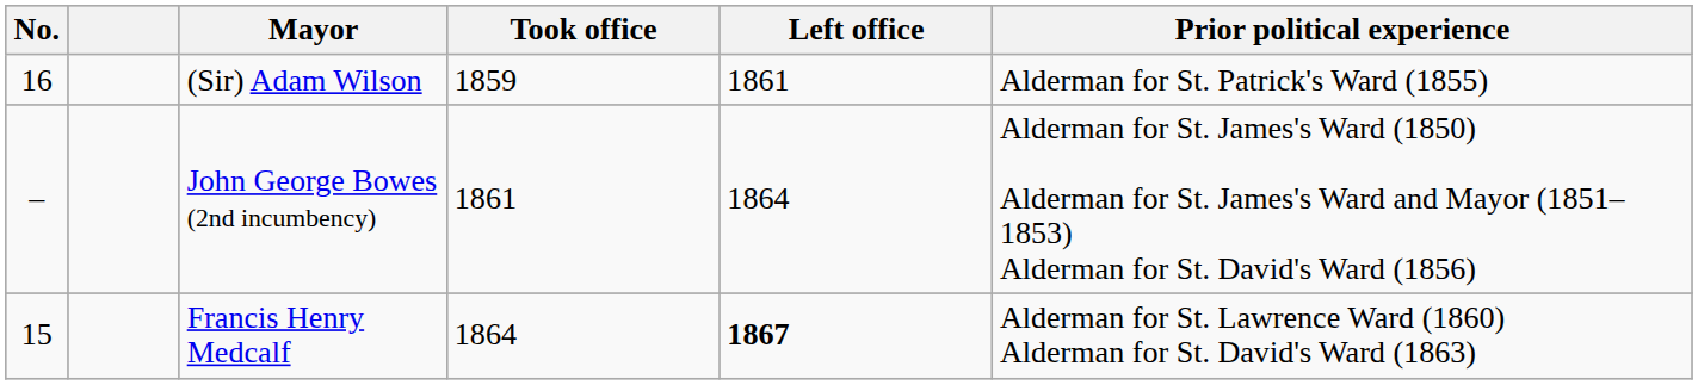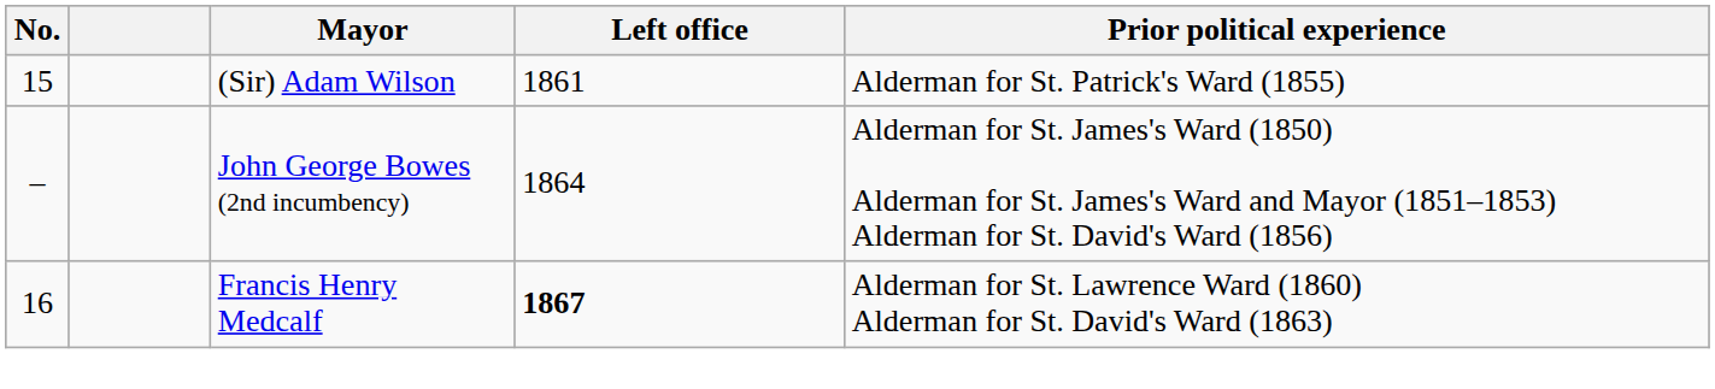- column: Took office | 1859 | 1861 | 1864
(Sir) Adam Wilson | No.: 16 -> 15
Francis Henry Medcalf | No.: 15 -> 16
